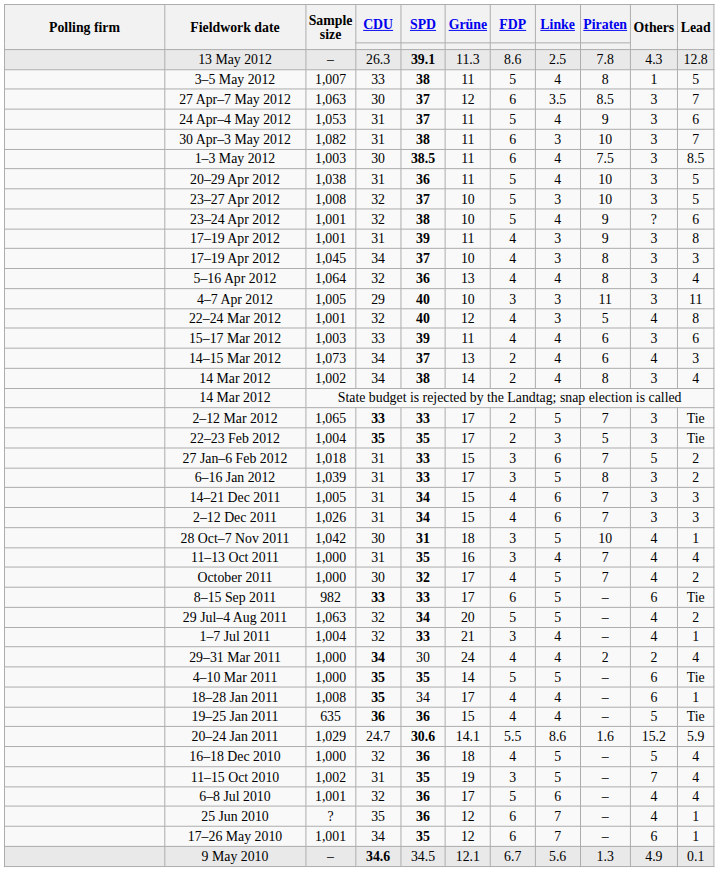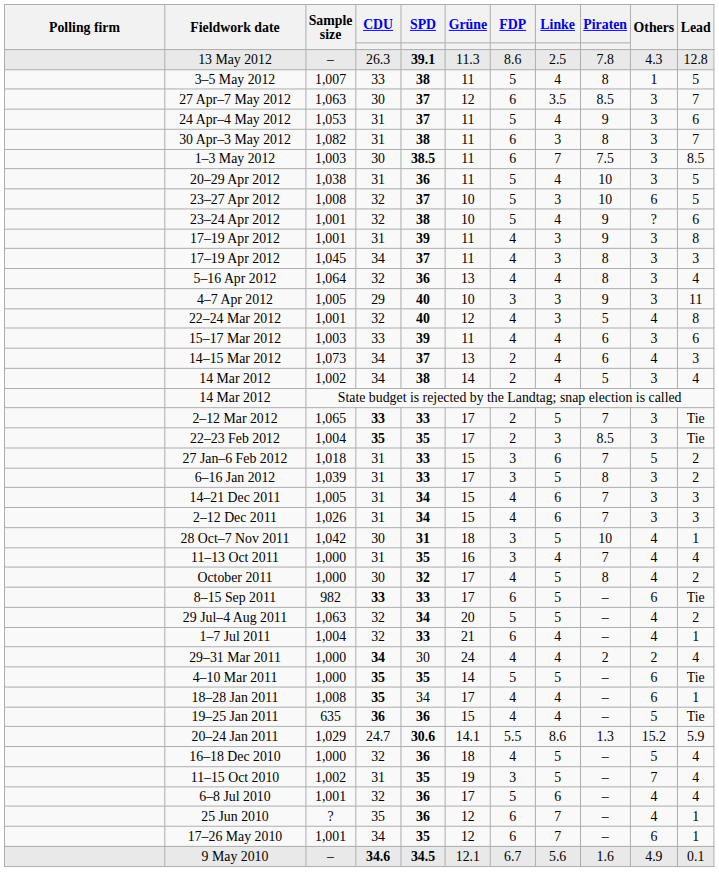30 Apr–3 May 2012 | Piraten: 10 -> 8
1–3 May 2012 | Linke: 4 -> 7
23–27 Apr 2012 | Others: 3 -> 6
17–19 Apr 2012 / 1,045 | Grüne: 10 -> 11
4–7 Apr 2012 | Piraten: 11 -> 9
14 Mar 2012 / 1,002 | Piraten: 8 -> 5
22–23 Feb 2012 | Piraten: 5 -> 8.5
October 2011 | Piraten: 7 -> 8
1–7 Jul 2011 | FDP: 3 -> 6
20–24 Jan 2011 | Piraten: 1.6 -> 1.3
9 May 2010 | SPD: normal -> bold
9 May 2010 | Piraten: 1.3 -> 1.6
